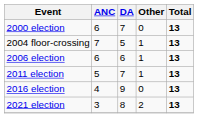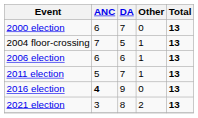2016 election | ANC: normal -> bold
